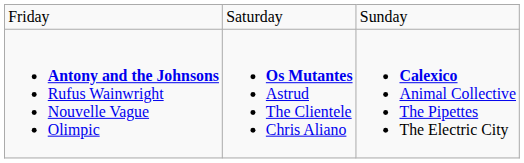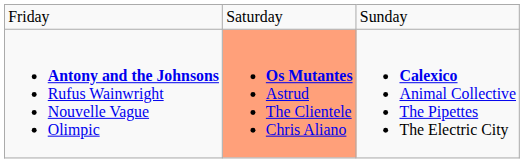row 2 | column 2: no background -> lightsalmon background
